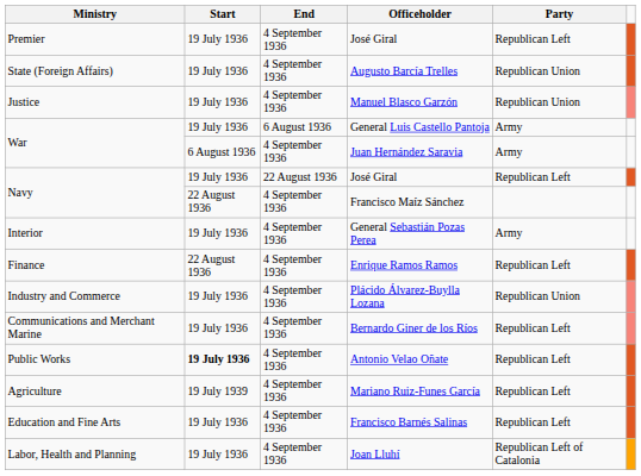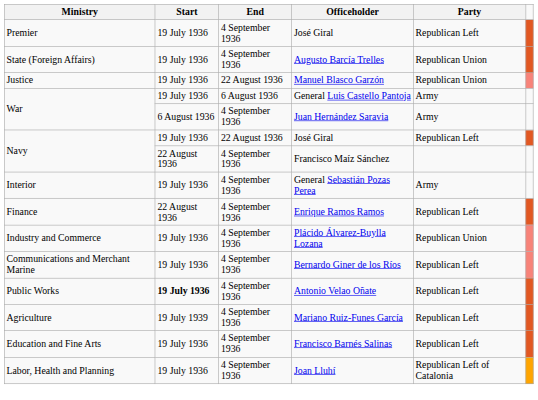Manuel Blasco Garzón | End: 4 September 1936 -> 22 August 1936
